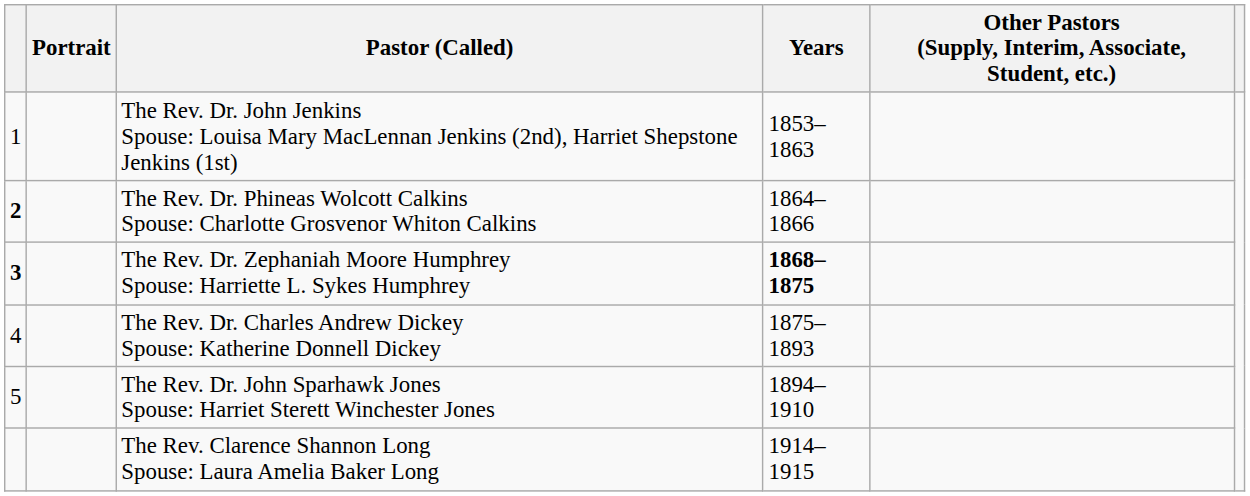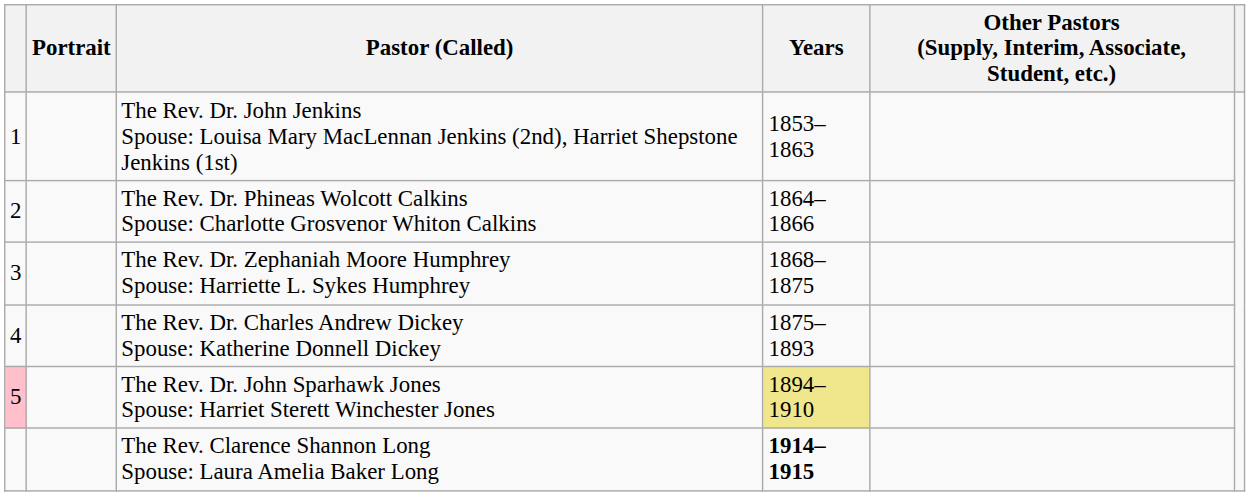row 3 | column 1: bold -> normal
row 4 | column 1: bold -> normal
row 4 | Years: bold -> normal
row 6 | column 1: no background -> pink background
row 6 | Years: no background -> khaki background
row 7 | Years: normal -> bold
